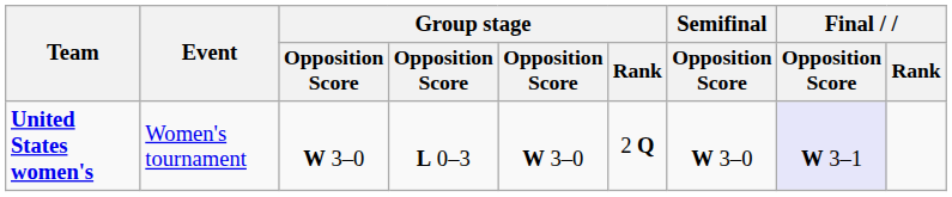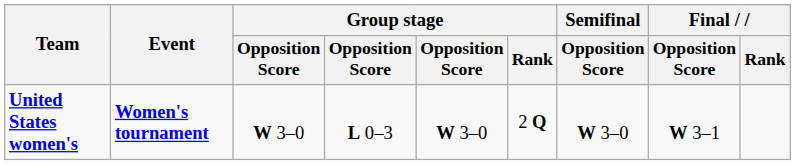United States women's | Event: normal -> bold
United States women's | Final / Opposition Score: lavender background -> no background
